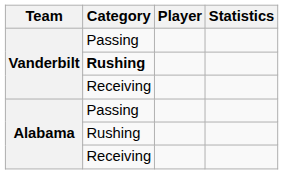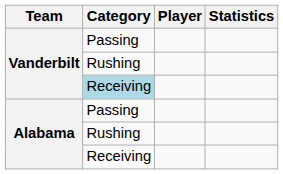Vanderbilt / Rushing | Category: bold -> normal
Vanderbilt / Receiving | Category: no background -> lightblue background
